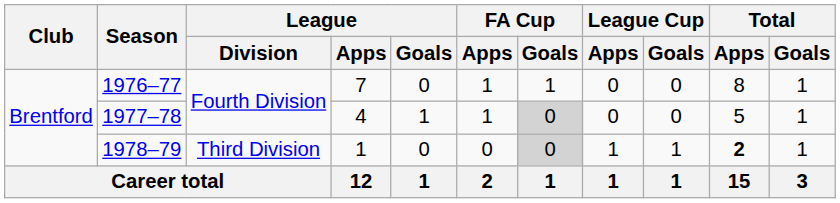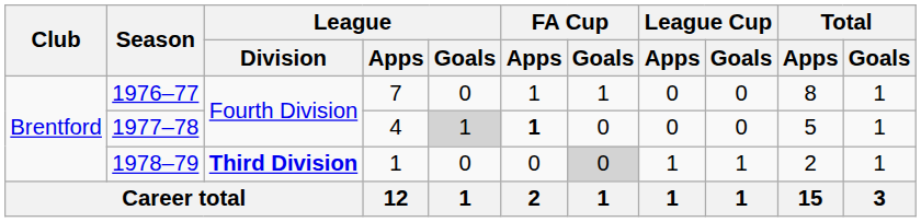1977–78 | League / Goals: no background -> lightgrey background
1977–78 | FA Cup / Apps: normal -> bold
1977–78 | FA Cup / Goals: lightgrey background -> no background
1978–79 | League / Division: normal -> bold
1978–79 | Total / Apps: bold -> normal
